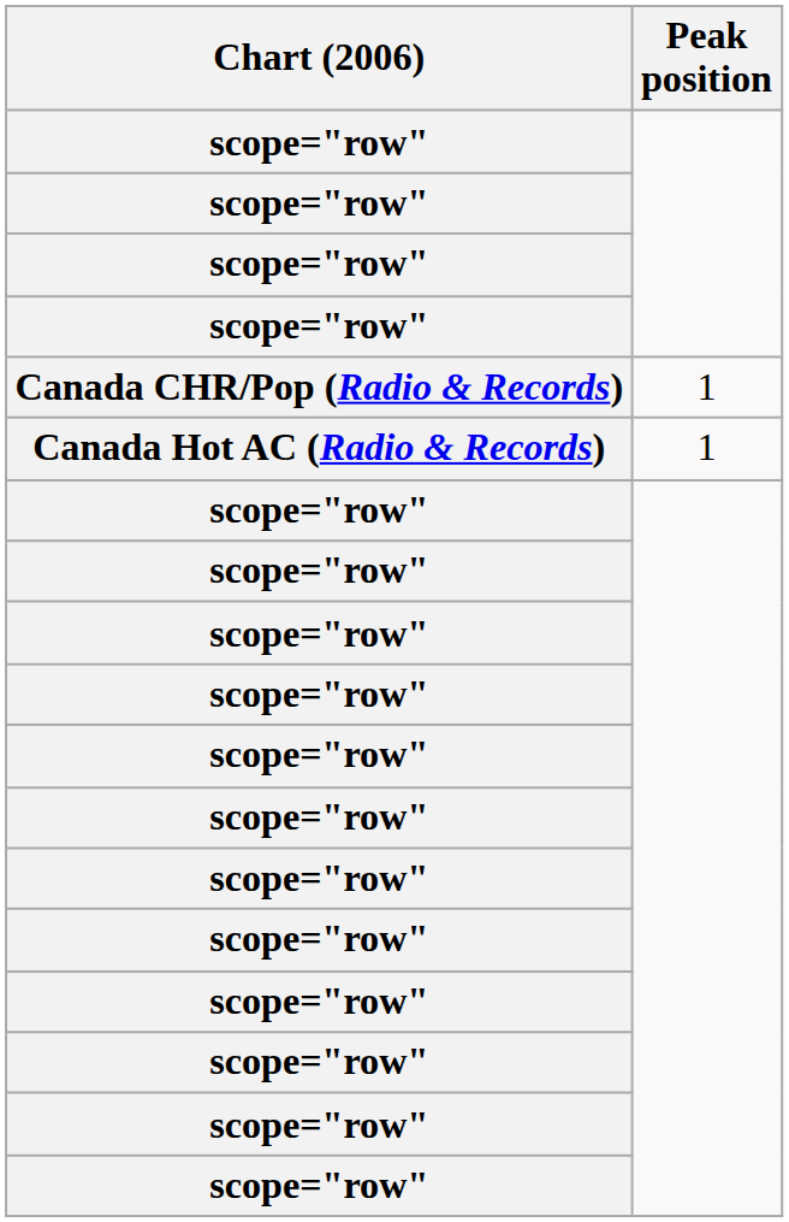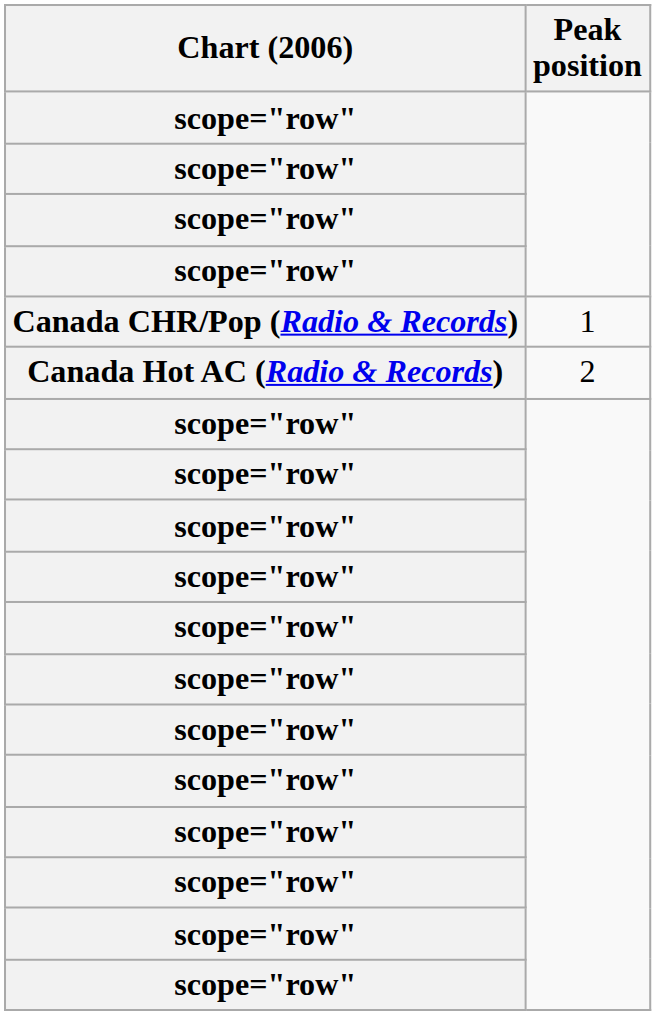Canada Hot AC (Radio & Records) | Peak position: 1 -> 2
